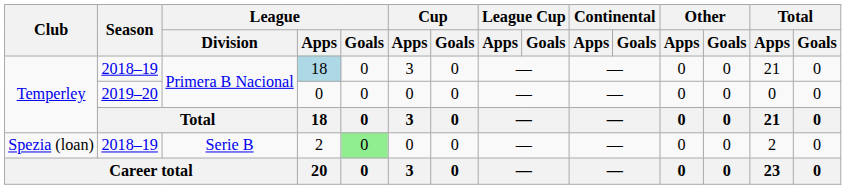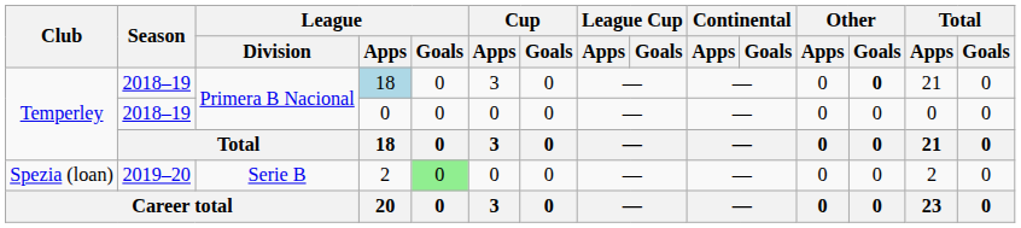row 3 | Other / Goals: normal -> bold
row 4 | Season: 2019–20 -> 2018–19
row 6 | Season: 2018–19 -> 2019–20
